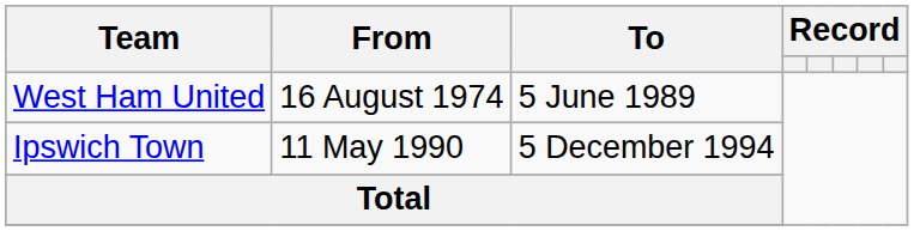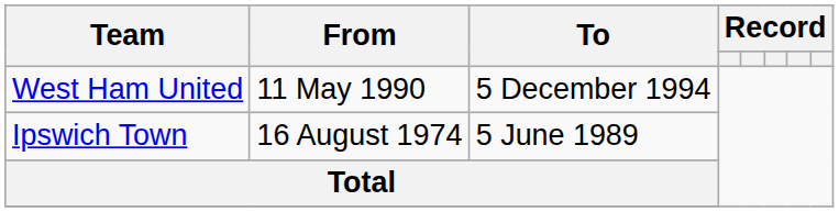West Ham United | From: 16 August 1974 -> 11 May 1990
West Ham United | To: 5 June 1989 -> 5 December 1994
Ipswich Town | From: 11 May 1990 -> 16 August 1974
Ipswich Town | To: 5 December 1994 -> 5 June 1989
